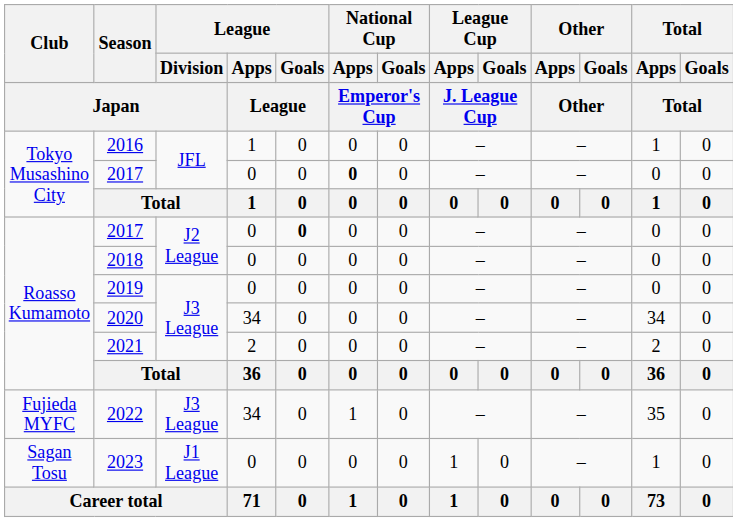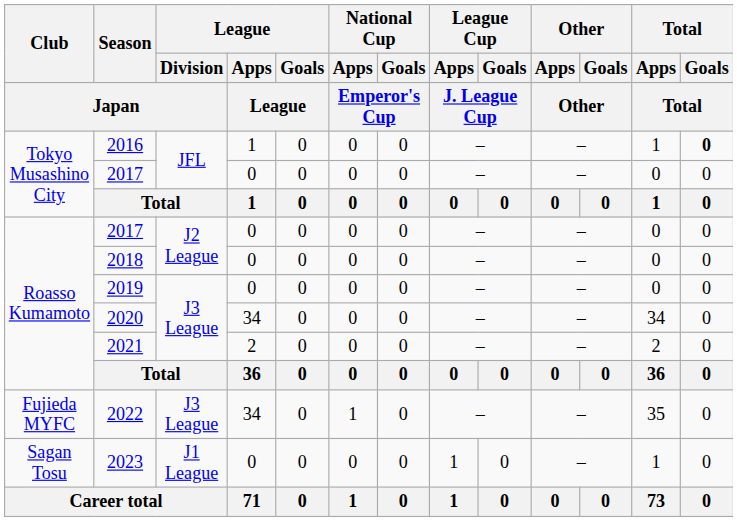2016 | Total / Goals / Total: normal -> bold
Tokyo Musashino City / 2017 | National Cup / Apps / Emperor's Cup: bold -> normal
Roasso Kumamoto / 2017 | League / Goals / League: bold -> normal
